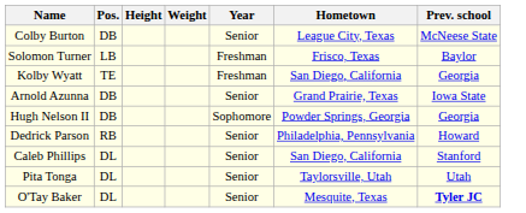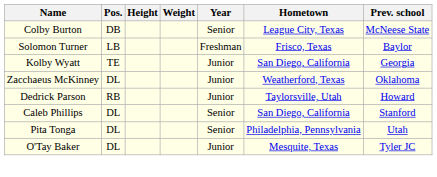Kolby Wyatt | Year: Freshman -> Junior
+ row: Zacchaeus McKinney | DL | Junior | Weatherford, Texas | Oklahoma
- row: Arnold Azunna | DB | Senior | Grand Prairie, Texas | Iowa State
- row: Hugh Nelson II | DB | Sophomore | Powder Springs, Georgia | Georgia
Dedrick Parson | Year: Senior -> Junior
Dedrick Parson | Hometown: Philadelphia, Pennsylvania -> Taylorsville, Utah
Pita Tonga | Hometown: Taylorsville, Utah -> Philadelphia, Pennsylvania
O'Tay Baker | Year: Senior -> Junior
O'Tay Baker | Prev. school: bold -> normal
